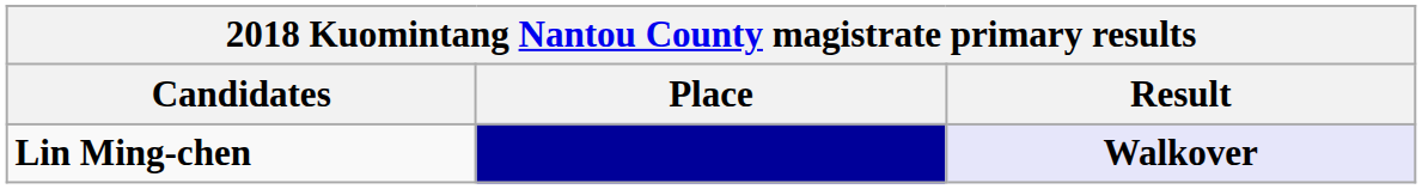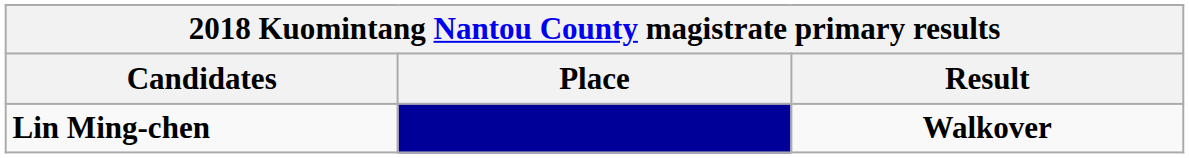Lin Ming-chen | Result: lavender background -> no background
